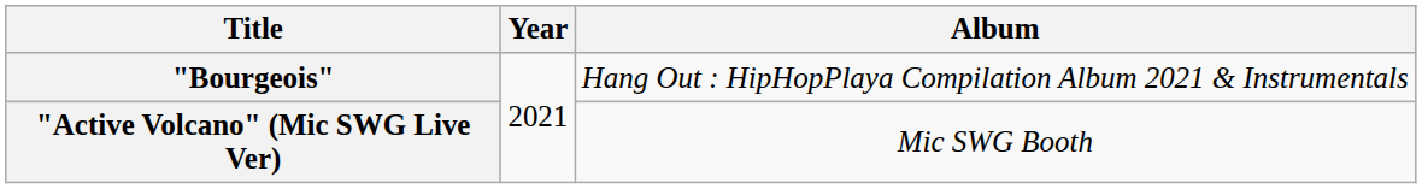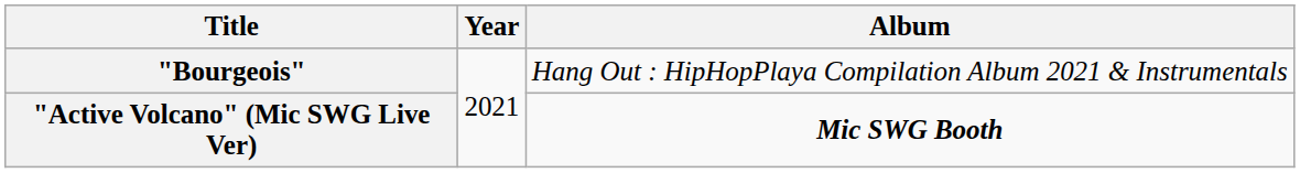"Active Volcano" (Mic SWG Live Ver) | Album: normal -> bold
